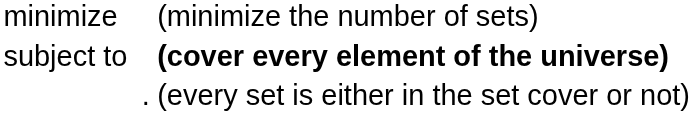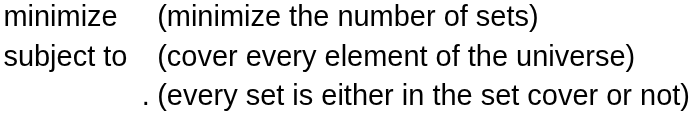subject to | column 3: bold -> normal
